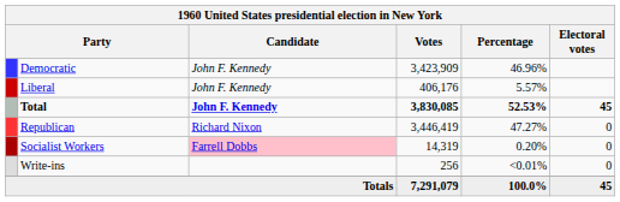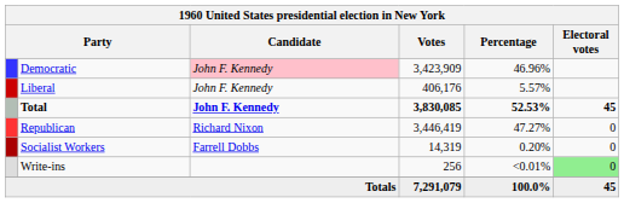Democratic | Candidate: no background -> pink background
Socialist Workers | Candidate: pink background -> no background
Write-ins | Electoral votes: no background -> lightgreen background
